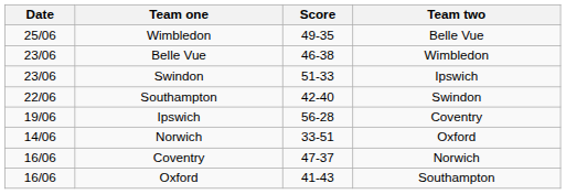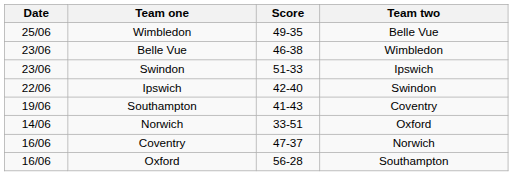row 5 | Team one: Southampton -> Ipswich
row 6 | Team one: Ipswich -> Southampton
row 6 | Score: 56-28 -> 41-43
row 9 | Score: 41-43 -> 56-28
